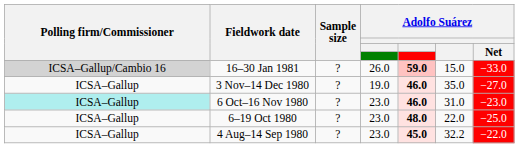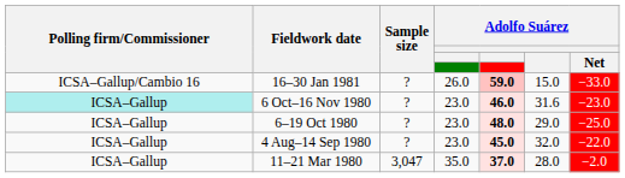16–30 Jan 1981 | Polling firm/Commissioner: lightgrey background -> no background
- row: ICSA–Gallup | 3 Nov–14 Dec 1980 | ? | 19.0 | 46.0 | 35.0 | −27.0
6 Oct–16 Nov 1980 | column 6: 31.0 -> 31.6
6–19 Oct 1980 | column 6: 22.0 -> 29.0
4 Aug–14 Sep 1980 | column 6: 32.2 -> 32.0
+ row: ICSA–Gallup | 11–21 Mar 1980 | 3,047 | 35.0 | 37.0 | 28.0 | −2.0
